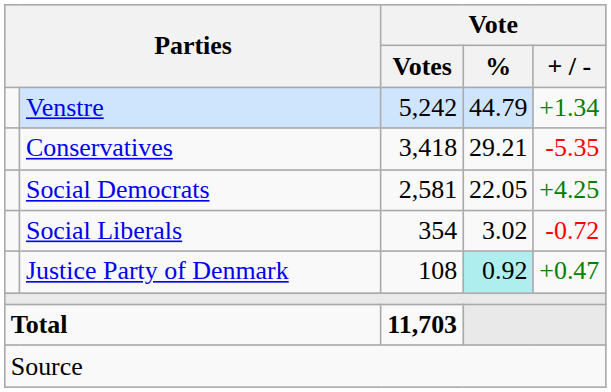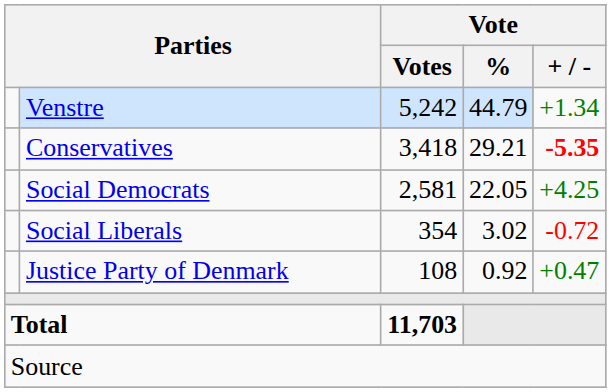Conservatives | Vote / + / -: normal -> bold
Justice Party of Denmark | Vote / %: paleturquoise background -> no background
